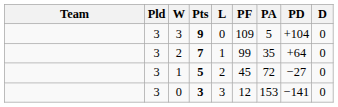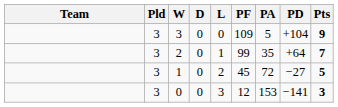columns swapped: D <-> Pts
